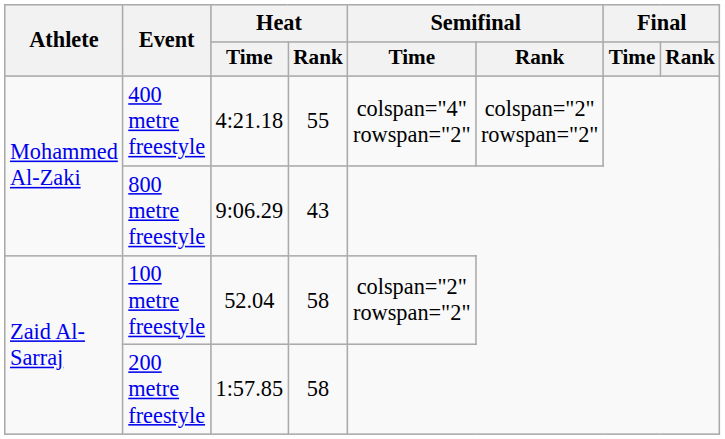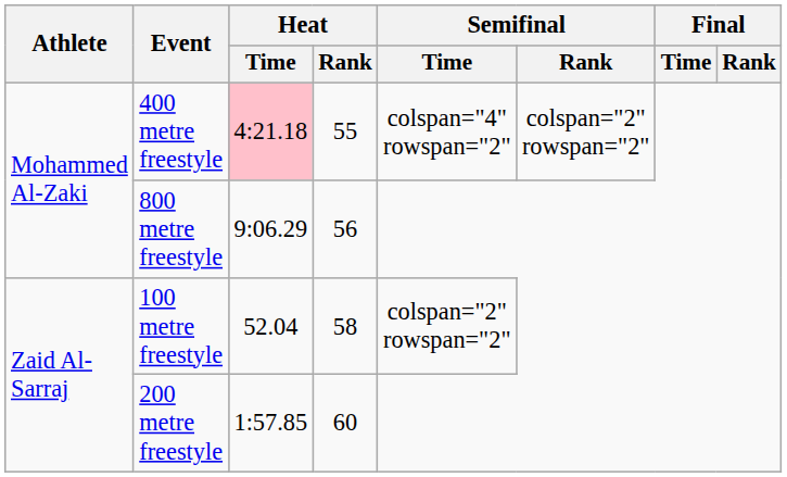400 metre freestyle | Heat / Time: no background -> pink background
800 metre freestyle | Heat / Rank: 43 -> 56
200 metre freestyle | Heat / Rank: 58 -> 60
